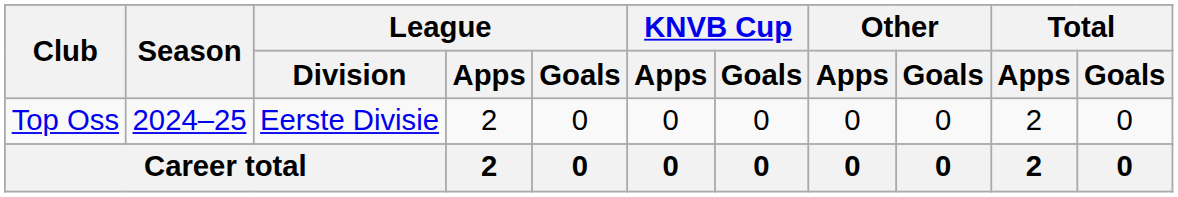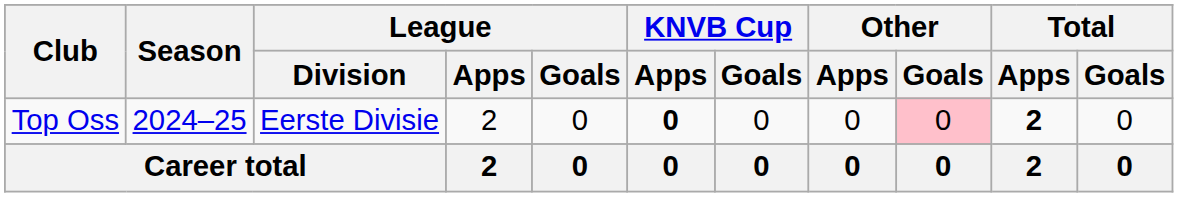Top Oss | KNVB Cup / Apps: normal -> bold
Top Oss | Other / Goals: no background -> pink background
Top Oss | Total / Apps: normal -> bold
